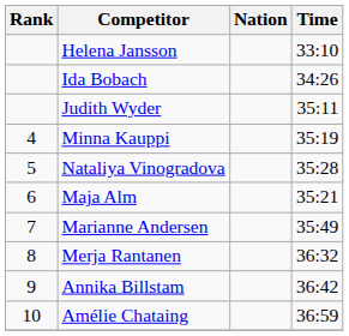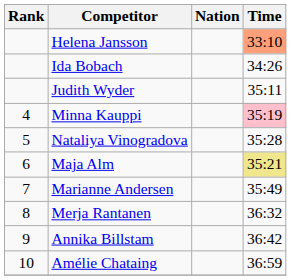Helena Jansson | Time: no background -> lightsalmon background
Minna Kauppi | Time: no background -> pink background
Maja Alm | Time: no background -> khaki background
